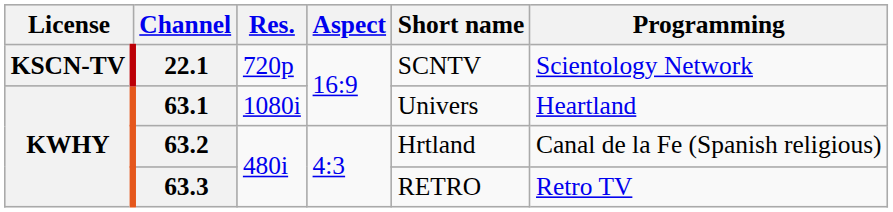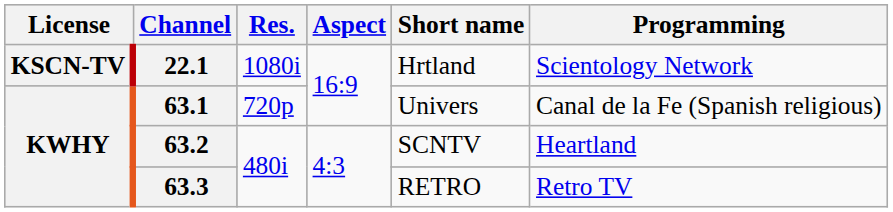22.1 | Res.: 720p -> 1080i
22.1 | Short name: SCNTV -> Hrtland
63.1 | Res.: 1080i -> 720p
63.1 | Programming: Heartland -> Canal de la Fe (Spanish religious)
63.2 | Short name: Hrtland -> SCNTV
63.2 | Programming: Canal de la Fe (Spanish religious) -> Heartland
